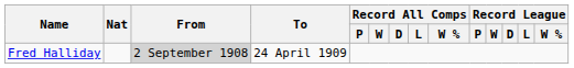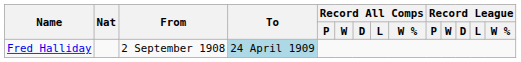Fred Halliday | From: lightgrey background -> no background
Fred Halliday | To: no background -> lightblue background
